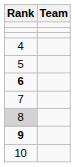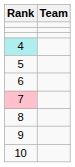row 5 | Rank: no background -> paleturquoise background
row 7 | Rank: bold -> normal
row 8 | Rank: no background -> pink background
row 9 | Rank: lightgrey background -> no background
row 10 | Rank: bold -> normal
